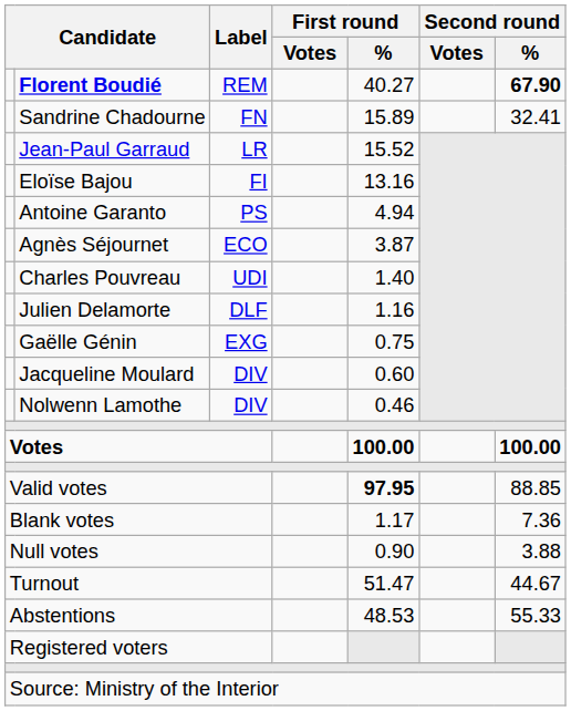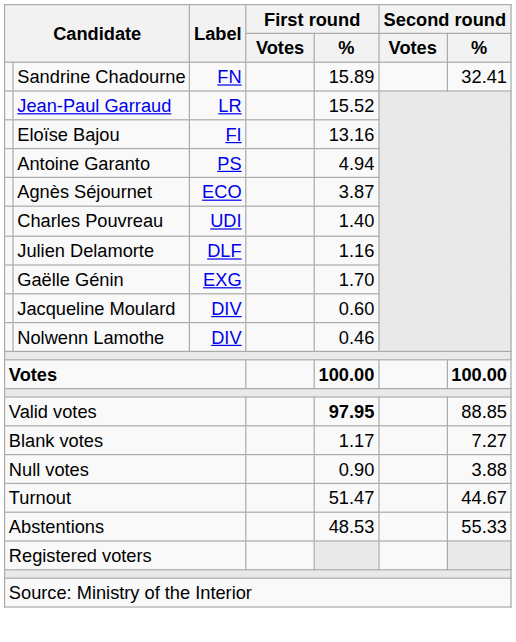- row: Florent Boudié | REM | 40.27 | 67.90
Gaëlle Génin | First round / %: 0.75 -> 1.70
Blank votes | Second round / %: 7.36 -> 7.27
